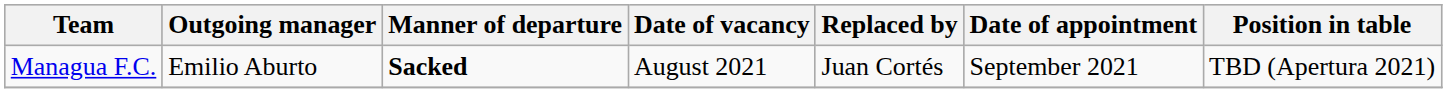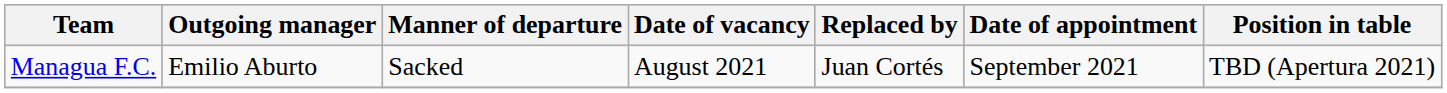Managua F.C. | Manner of departure: bold -> normal
